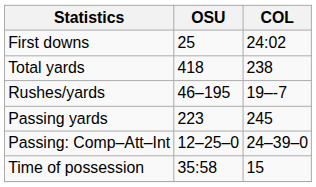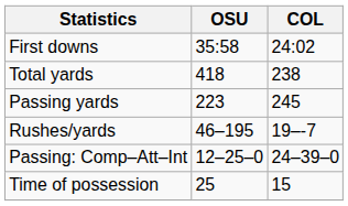First downs | OSU: 25 -> 35:58
rows swapped: Rushes/yards <-> Passing yards
Time of possession | OSU: 35:58 -> 25
